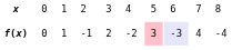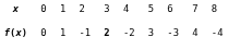f(x) | column 5: normal -> bold
f(x) | column 7: pink background -> no background
f(x) | column 8: lavender background -> no background
